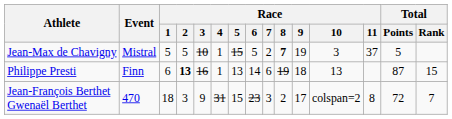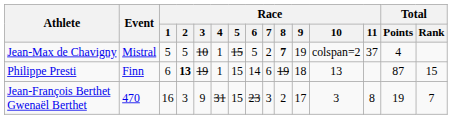Jean-Max de Chavigny | Race / 10: 3 -> colspan=2
Jean-Max de Chavigny | Total / Points: 5 -> 4
Philippe Presti | Race / 3: 16 -> 19
Philippe Presti | Race / 5: 13 -> 15
Jean-François Berthet Gwenaël Berthet | Race / 1: 18 -> 16
Jean-François Berthet Gwenaël Berthet | Race / 10: colspan=2 -> 3
Jean-François Berthet Gwenaël Berthet | Total / Points: 72 -> 19
